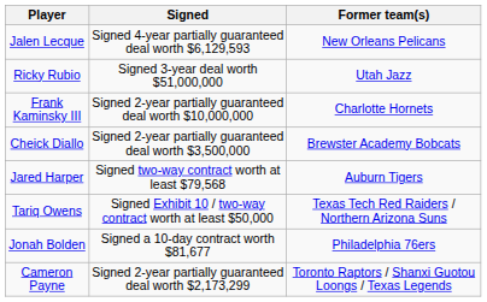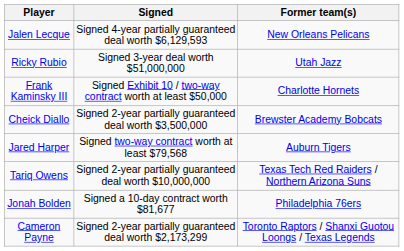Frank Kaminsky III | Signed: Signed 2-year partially guaranteed deal worth $10,000,000 -> Signed Exhibit 10 / two-way contract worth at least $50,000
Tariq Owens | Signed: Signed Exhibit 10 / two-way contract worth at least $50,000 -> Signed 2-year partially guaranteed deal worth $10,000,000
